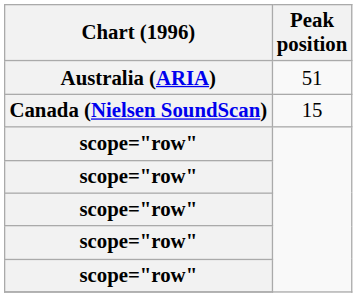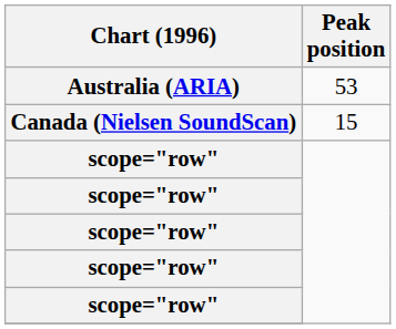Australia (ARIA) | Peak position: 51 -> 53
